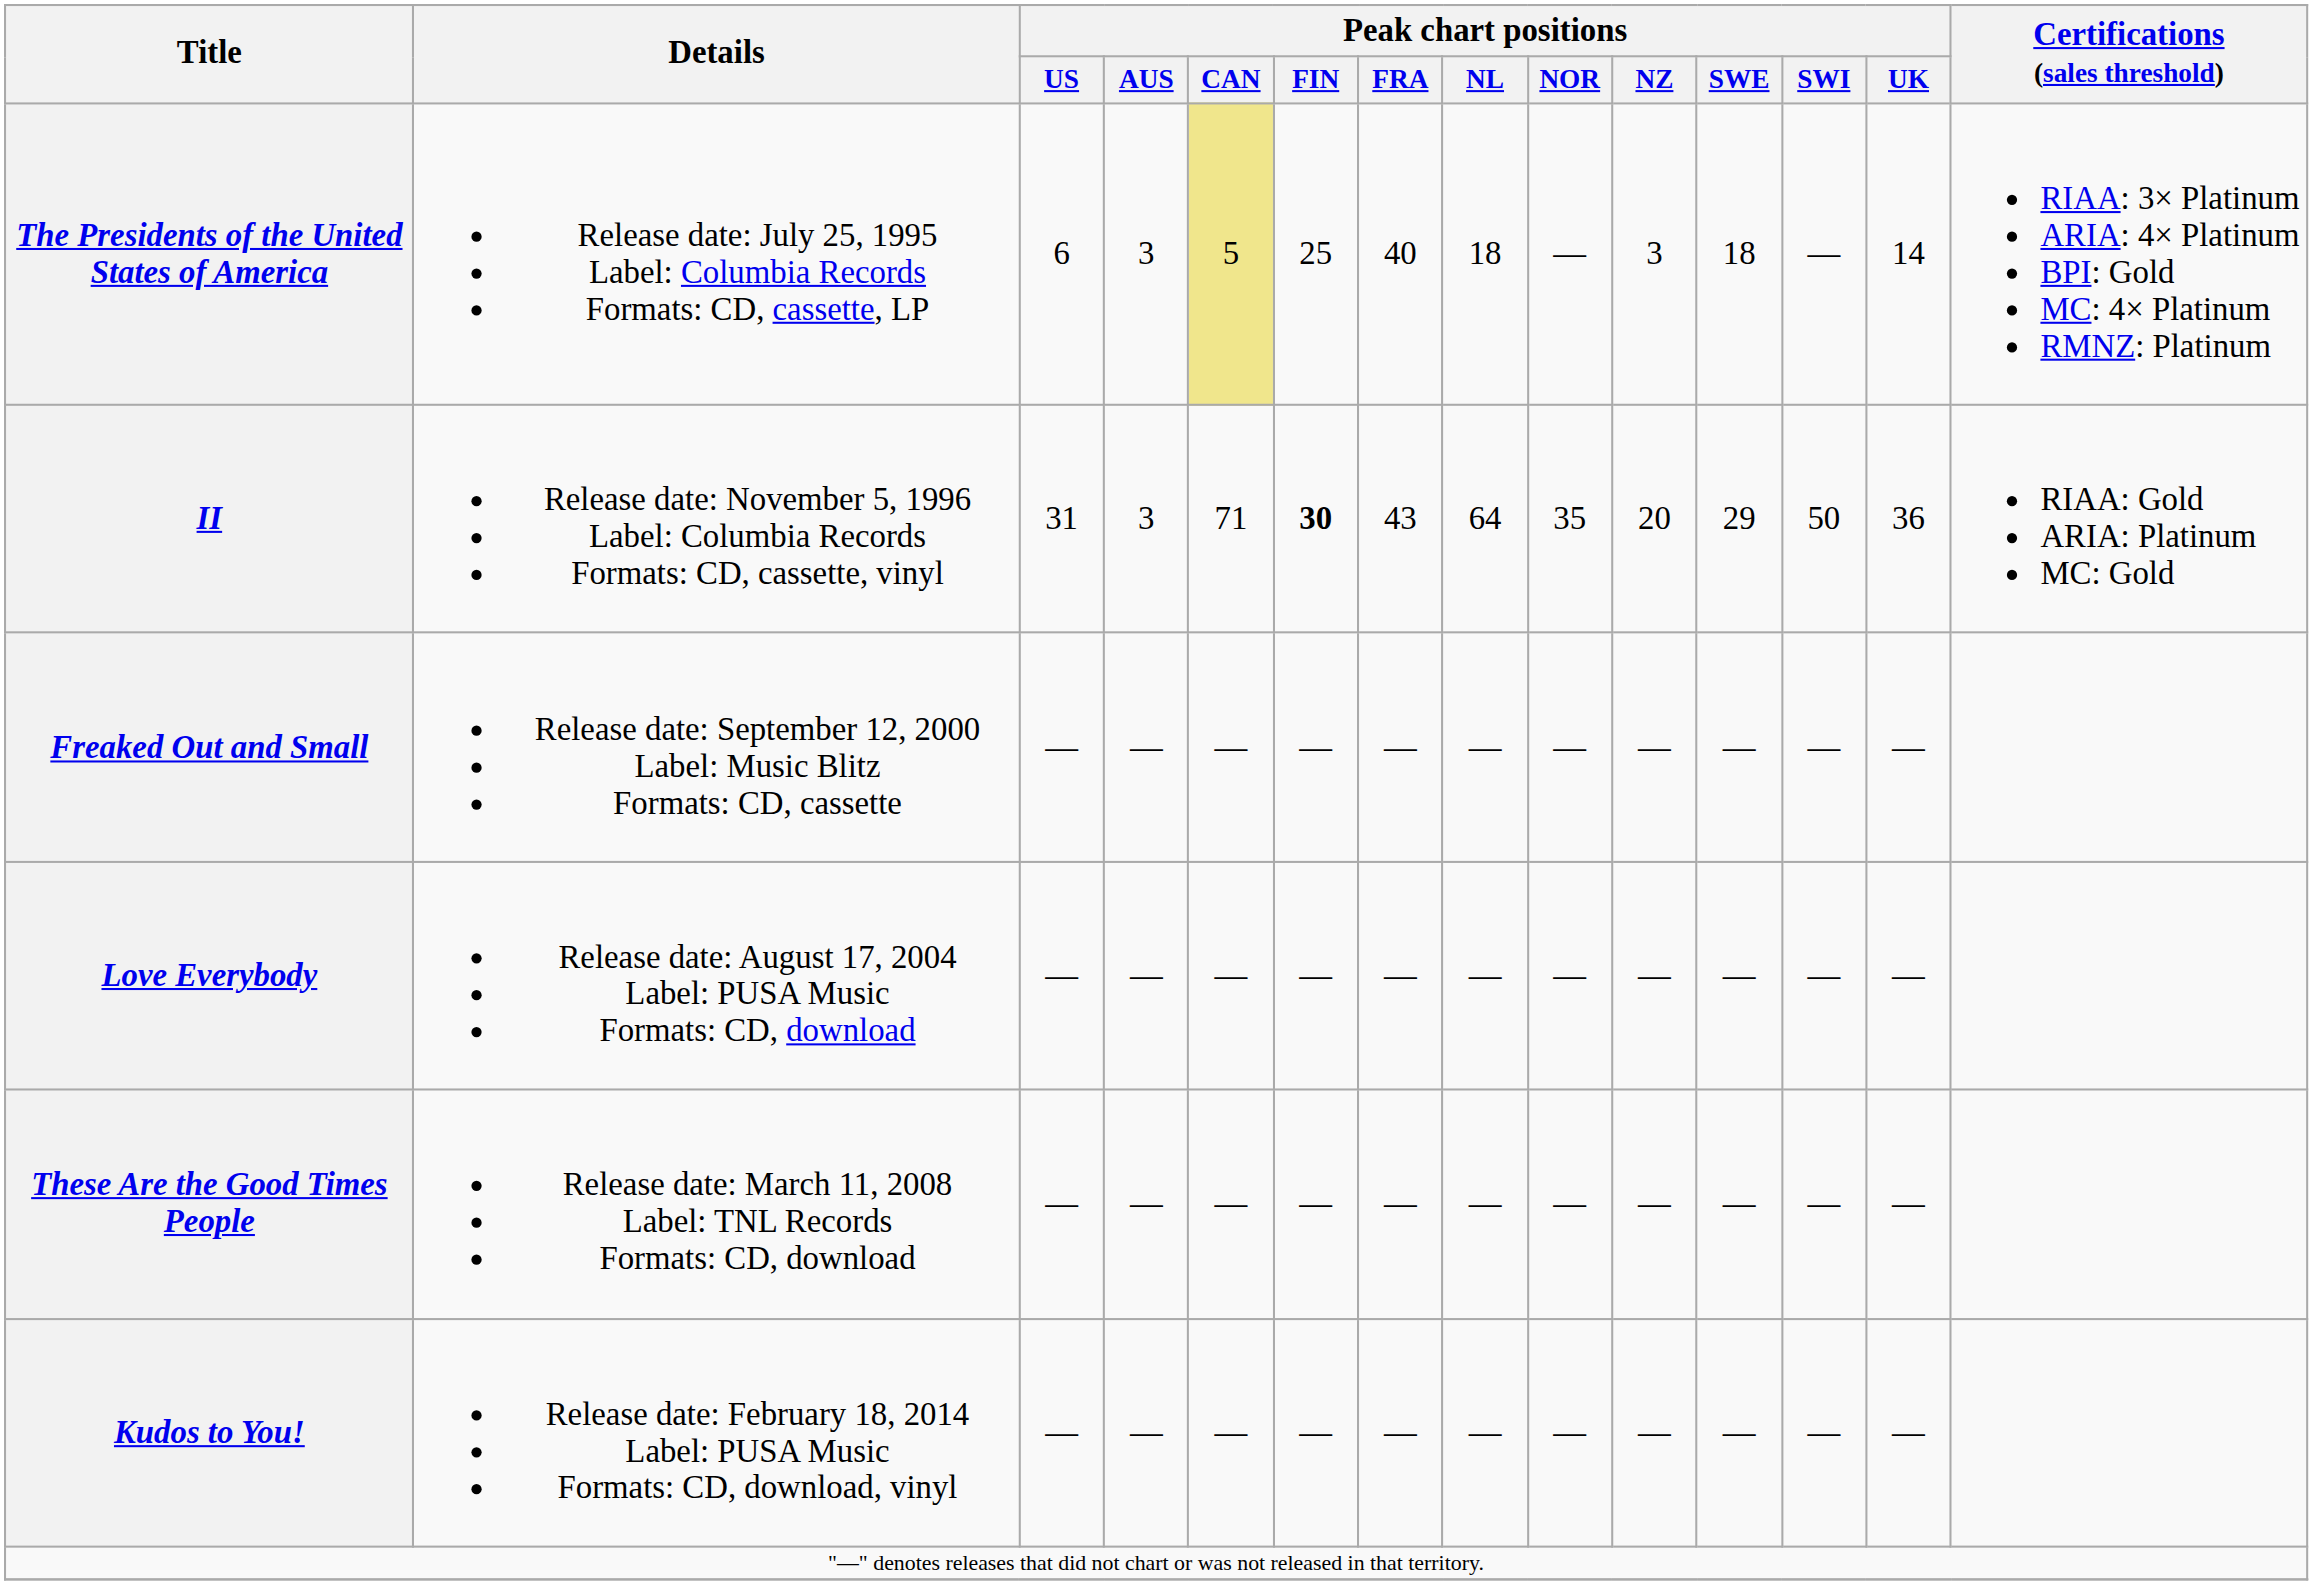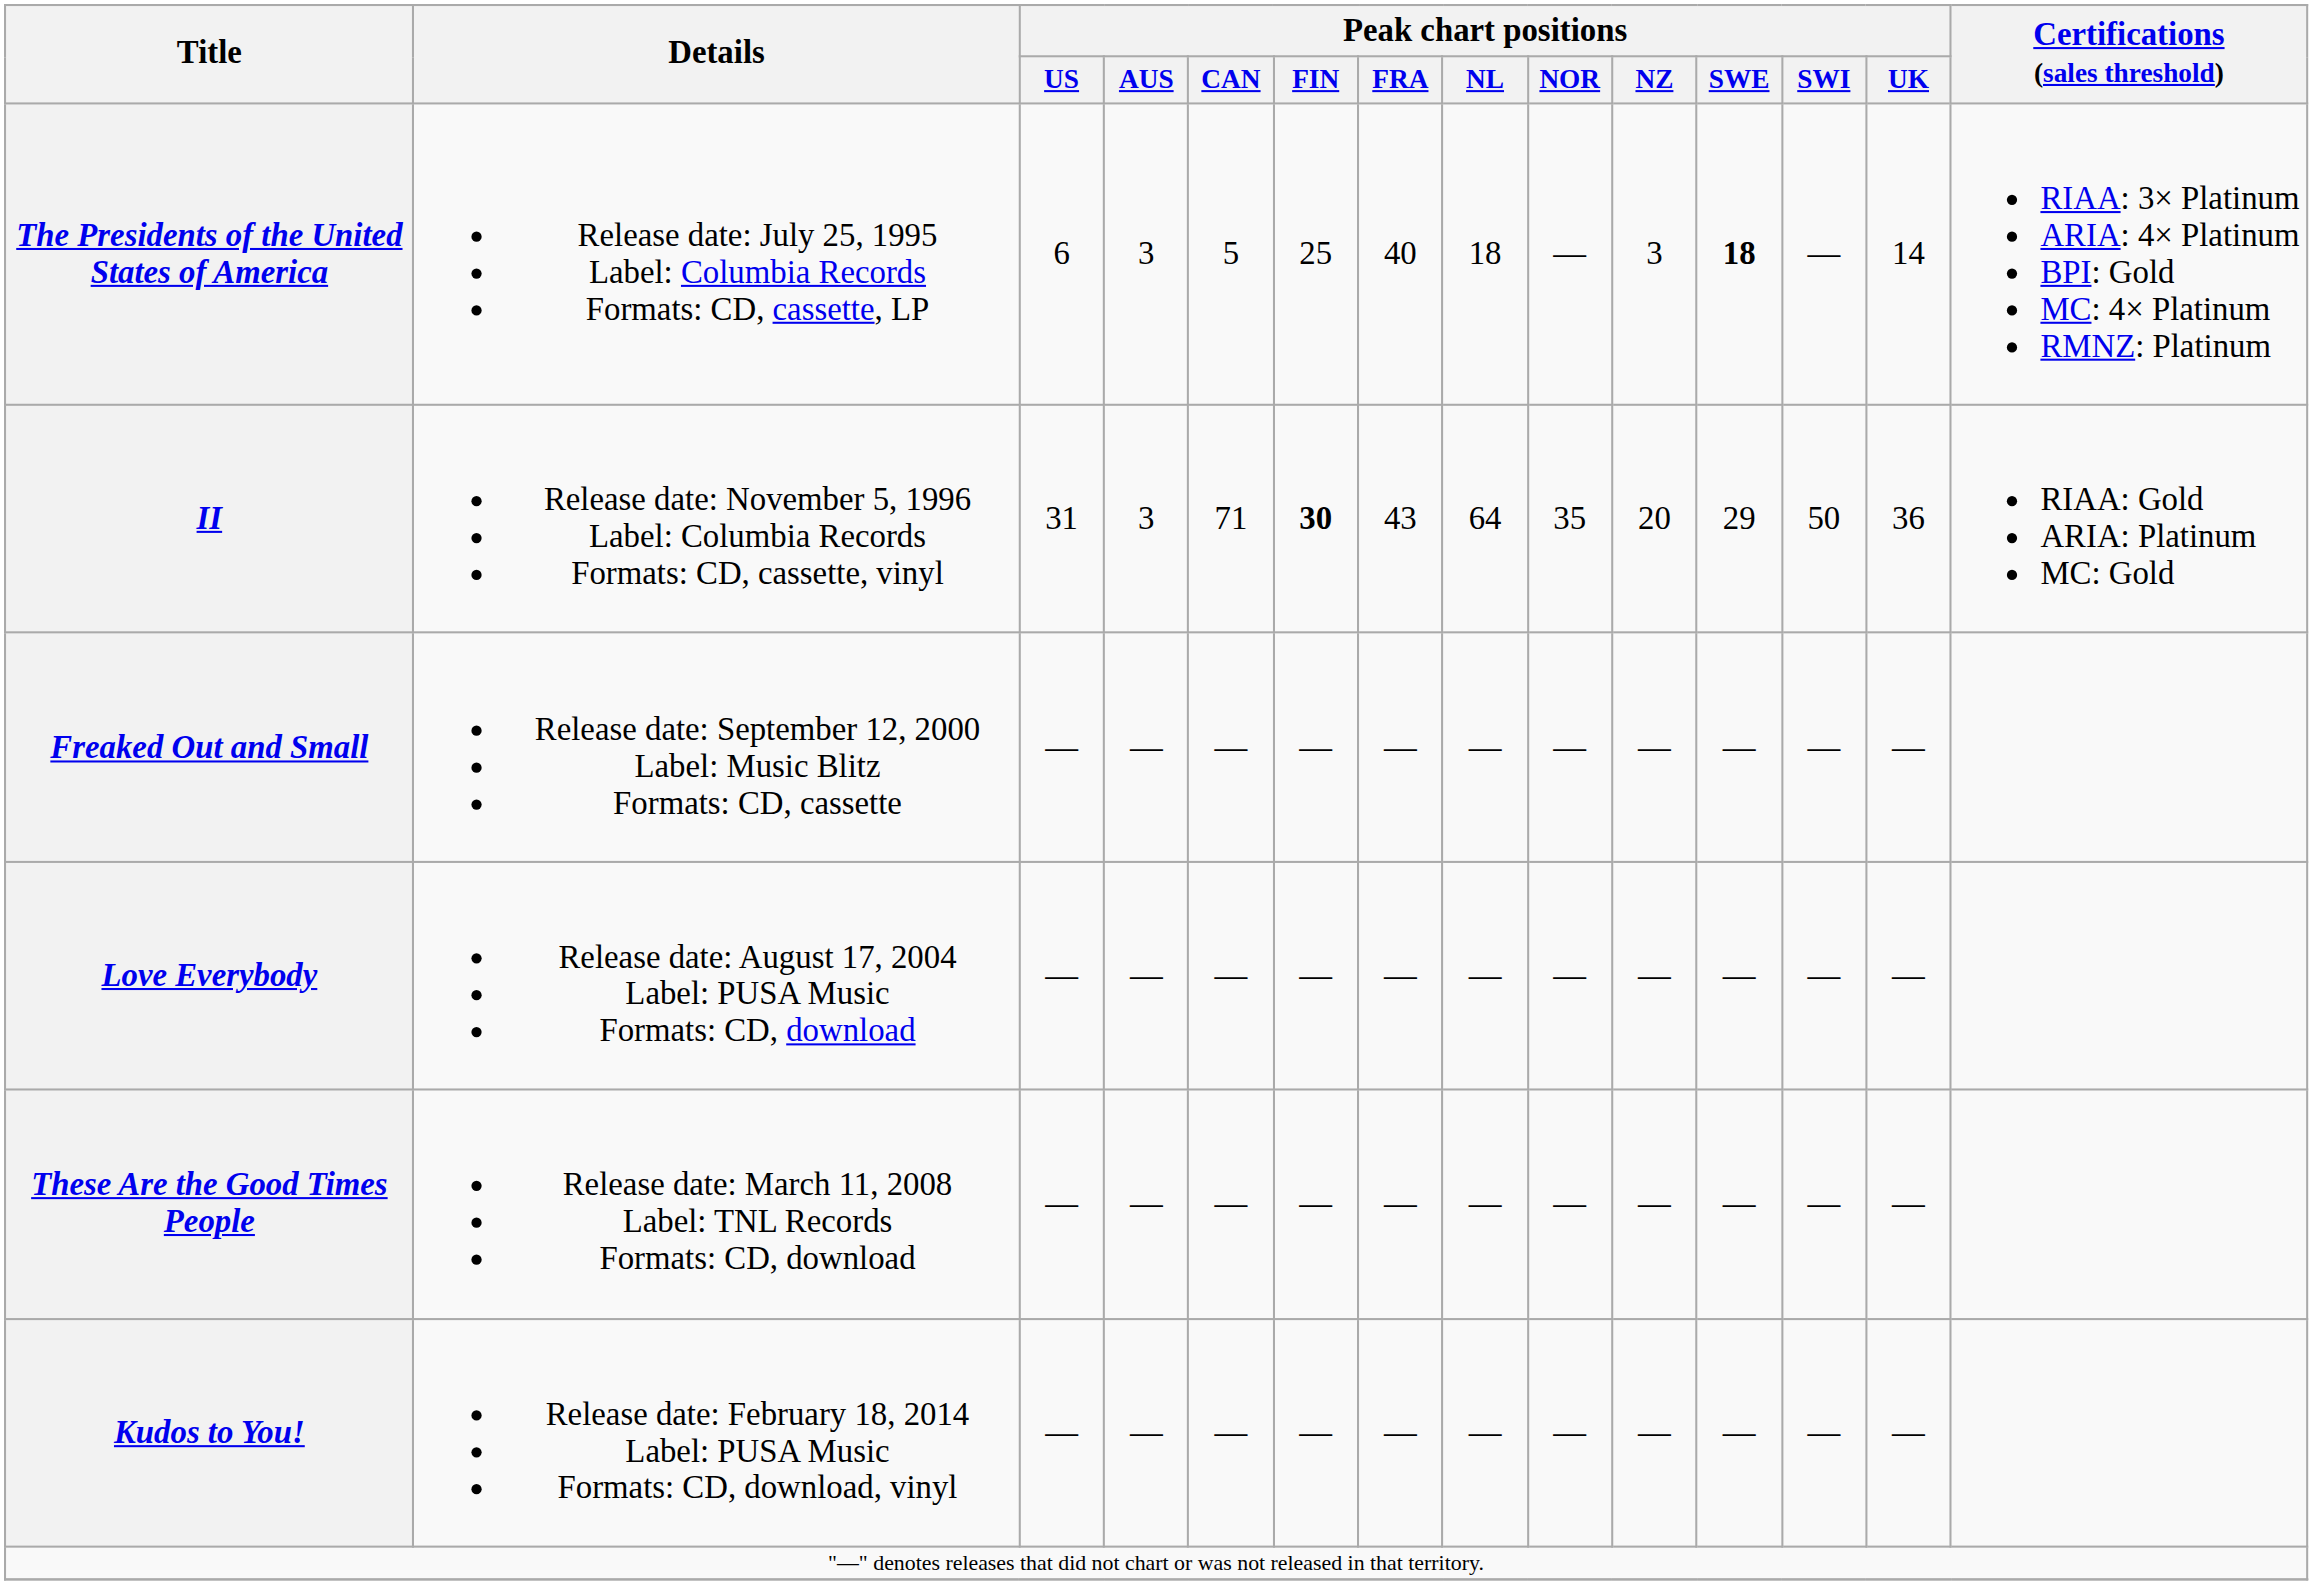The Presidents of the United States of America | Peak chart positions / CAN: khaki background -> no background
The Presidents of the United States of America | Peak chart positions / SWE: normal -> bold
